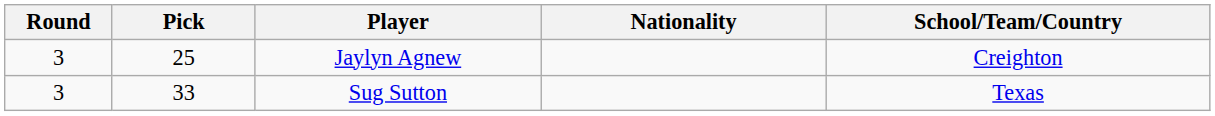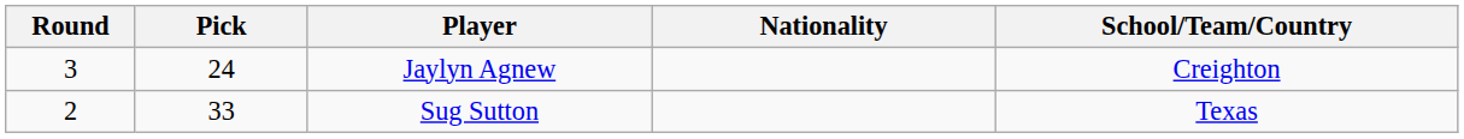Jaylyn Agnew | Pick: 25 -> 24
Sug Sutton | Round: 3 -> 2
